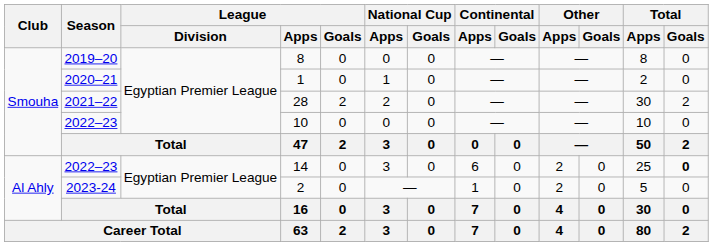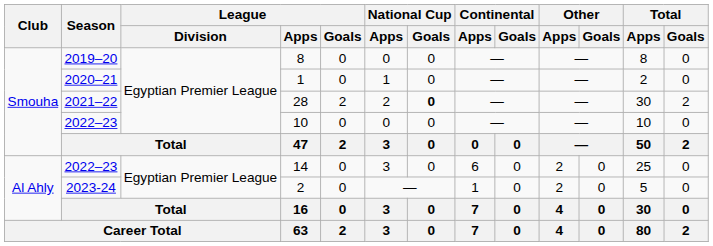28 | National Cup / Goals: normal -> bold
14 | Total / Goals: bold -> normal
